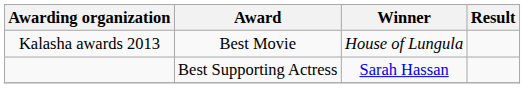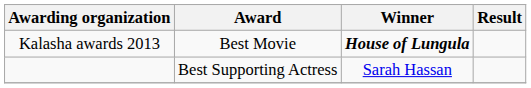Kalasha awards 2013 | Winner: normal -> bold
